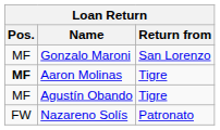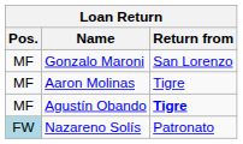Aaron Molinas | Pos.: bold -> normal
Agustín Obando | Return from: normal -> bold
Nazareno Solís | Pos.: no background -> lightblue background
